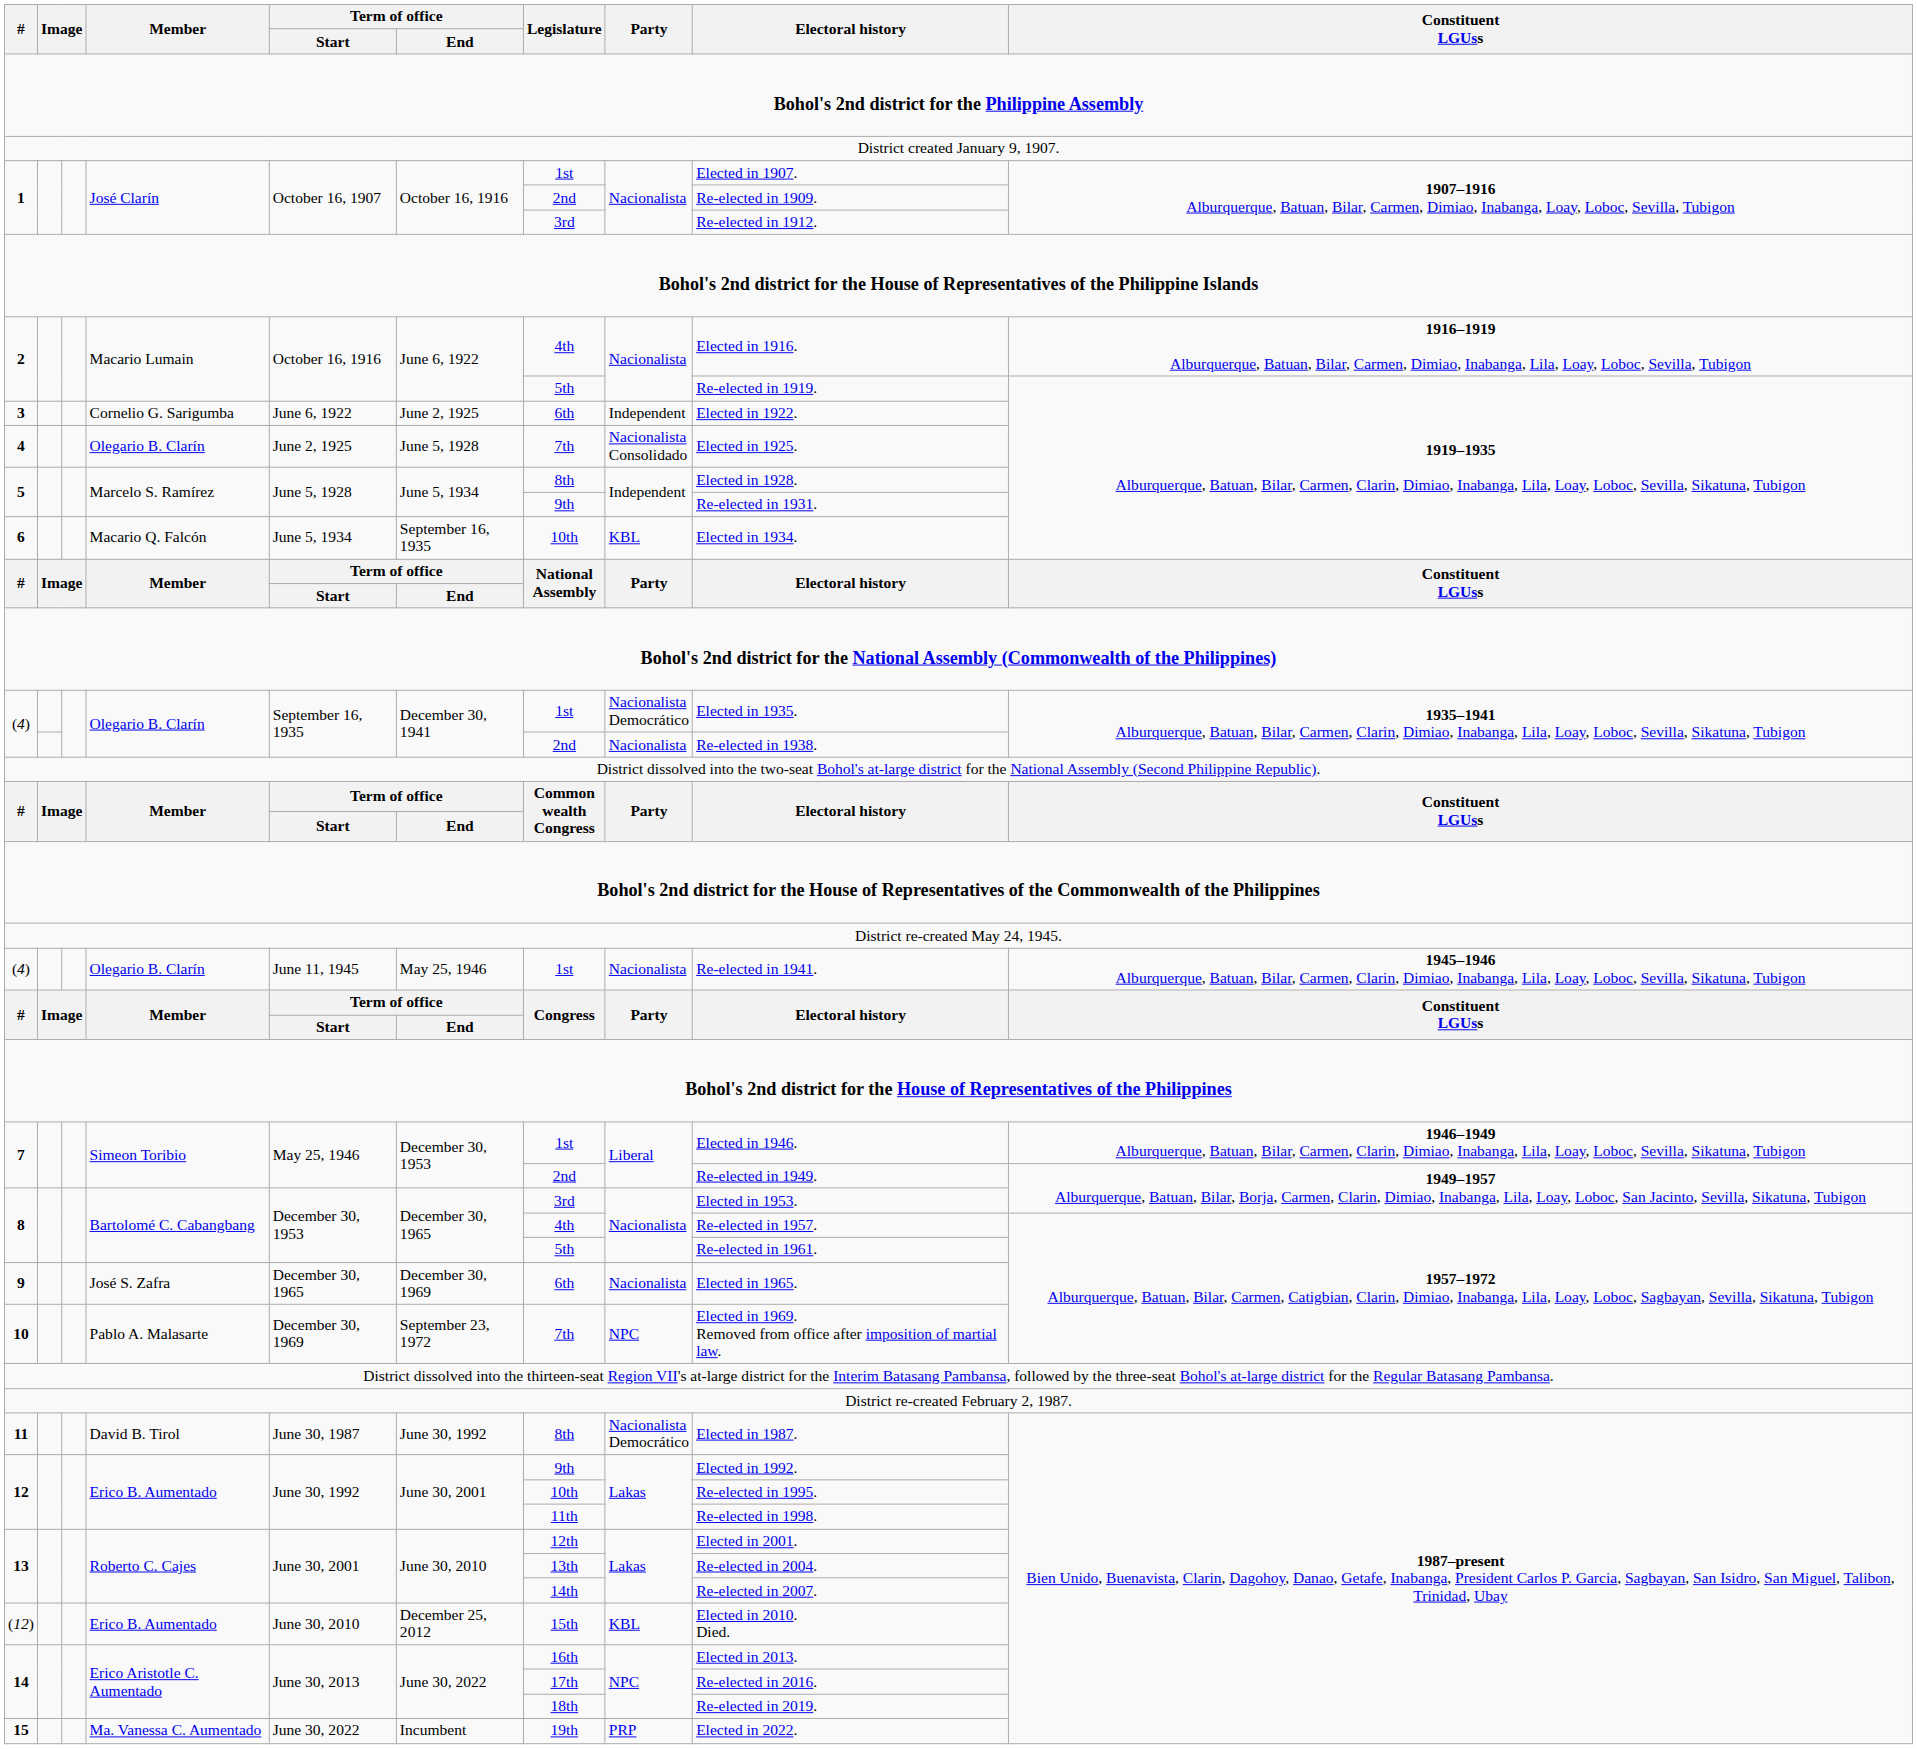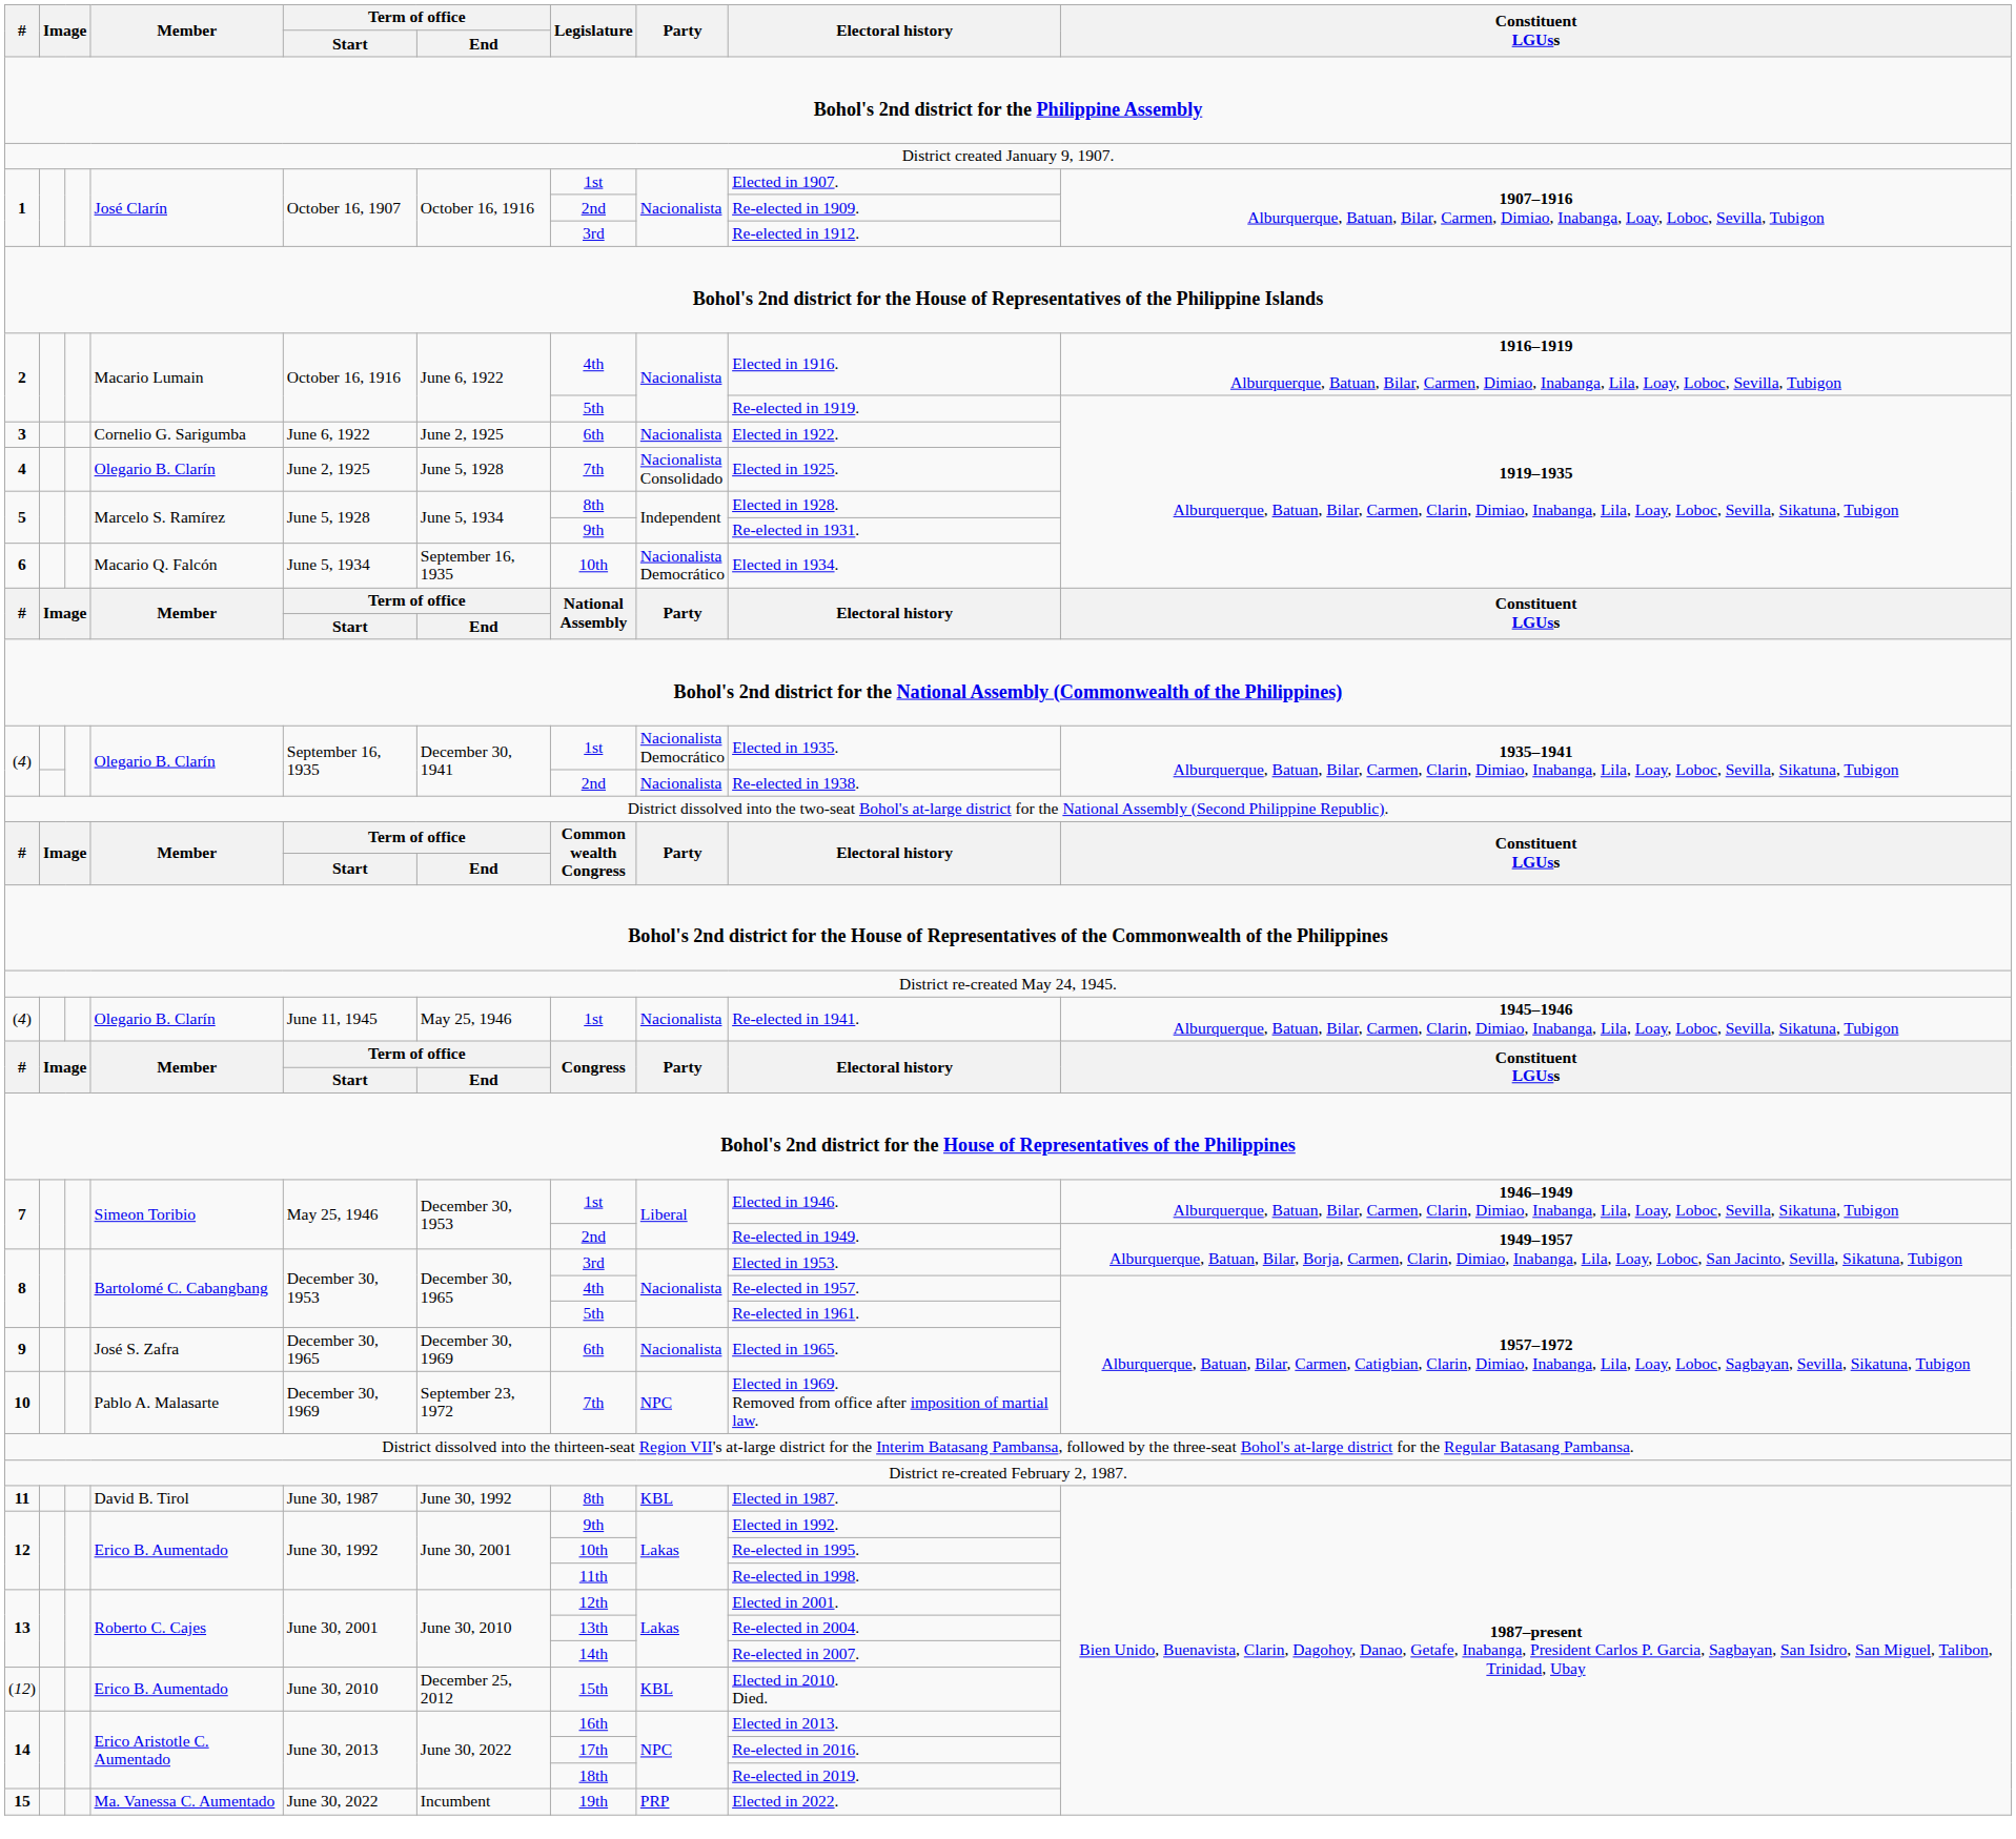3 | Party: Independent -> Nacionalista
6 | Party: KBL -> Nacionalista Democrático
11 | Party: Nacionalista Democrático -> KBL
